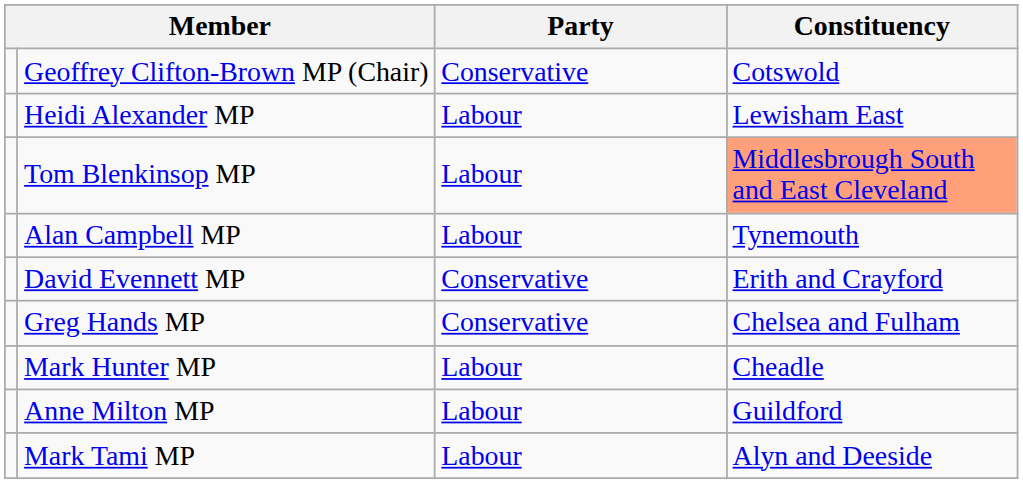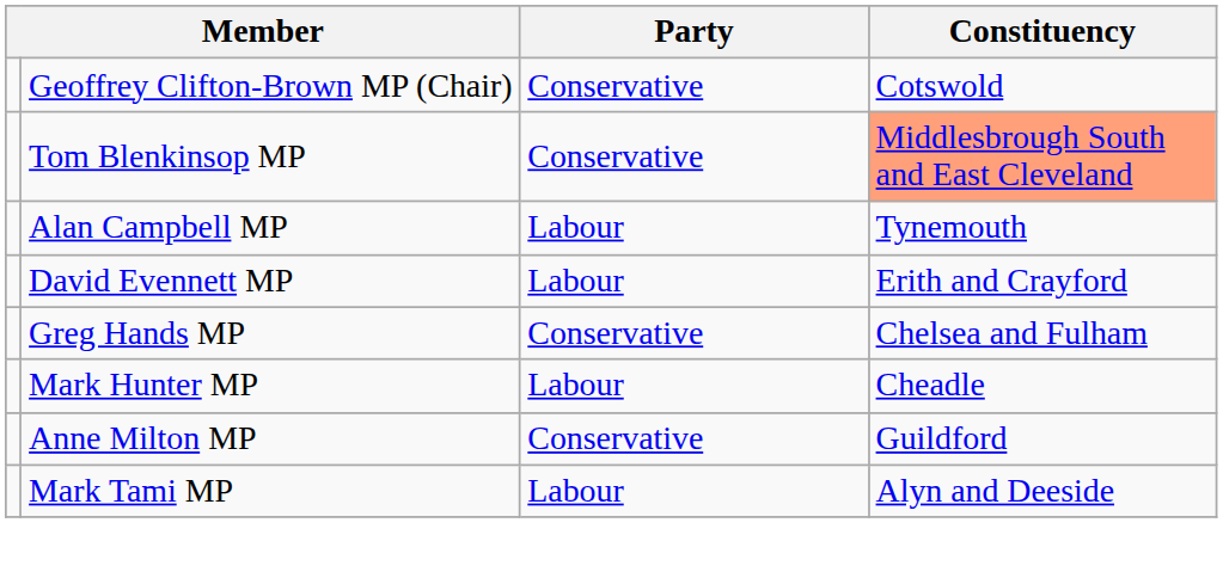- row: Heidi Alexander MP | Labour | Lewisham East
Tom Blenkinsop MP | Party: Labour -> Conservative
David Evennett MP | Party: Conservative -> Labour
Anne Milton MP | Party: Labour -> Conservative
